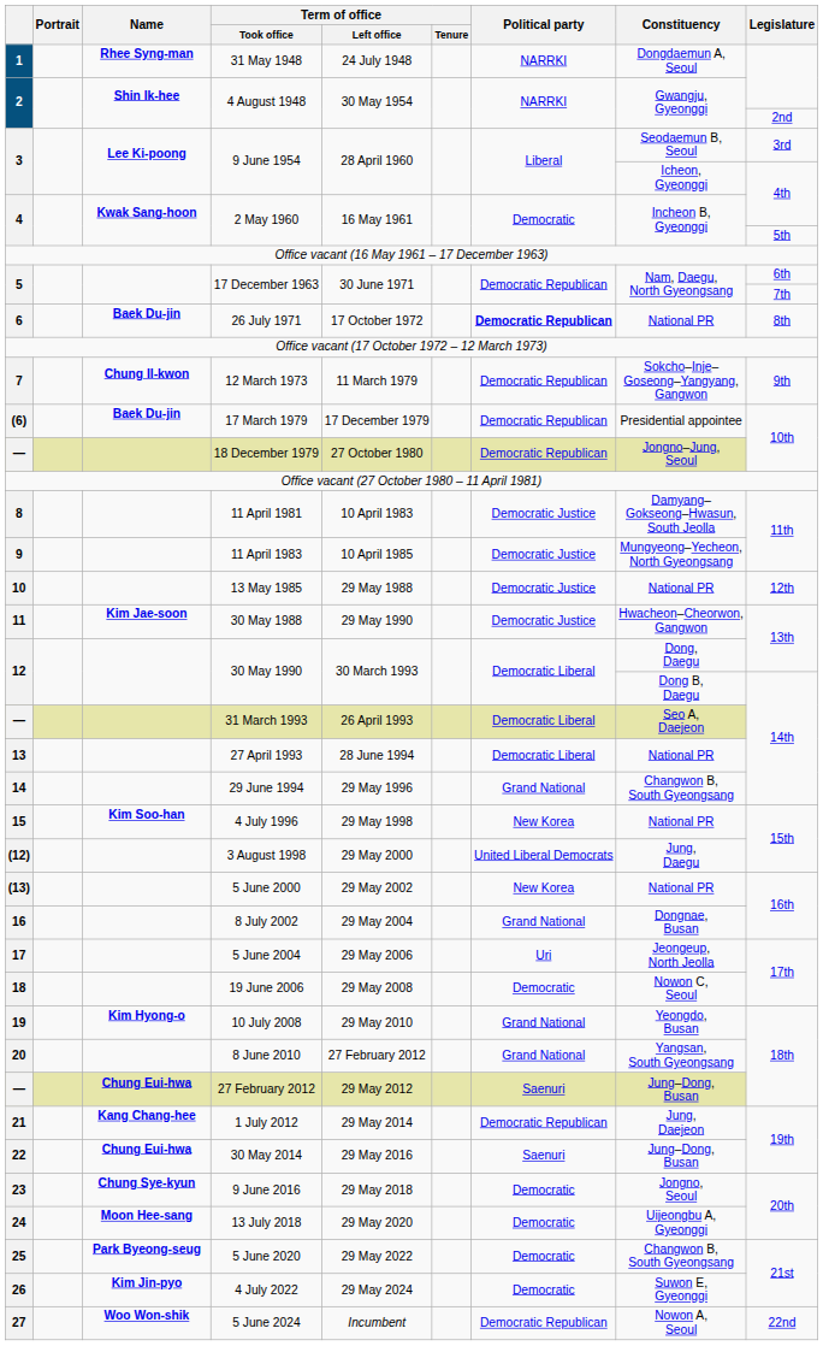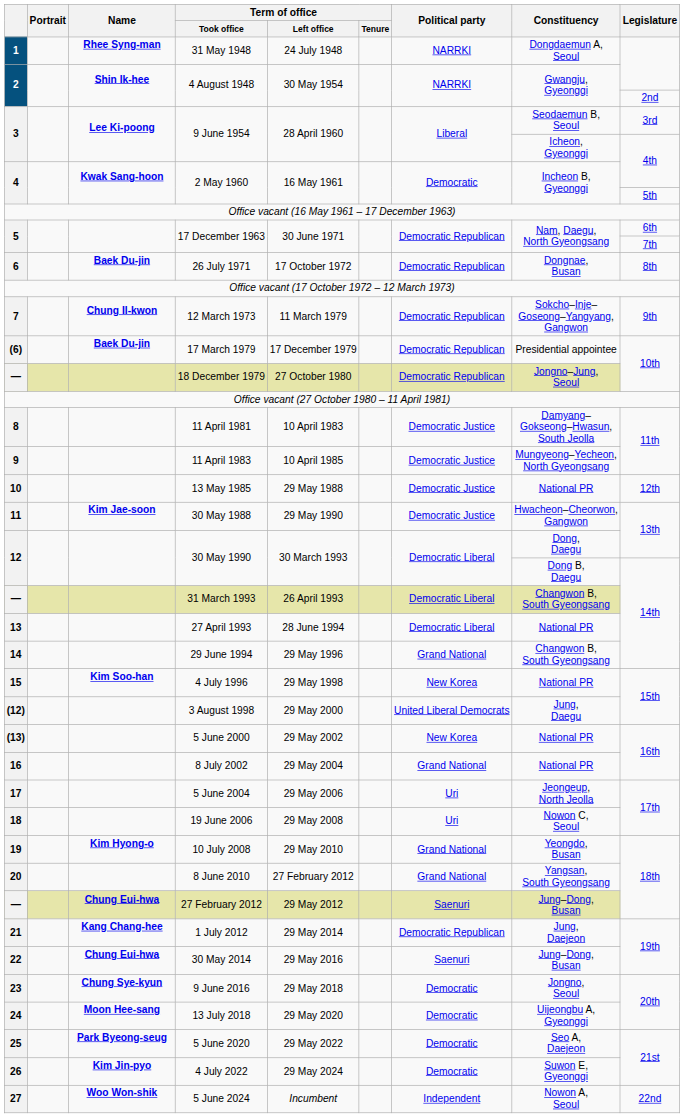26 July 1971 | Political party: bold -> normal
26 July 1971 | Constituency: National PR -> Dongnae, Busan
31 March 1993 | Constituency: Seo A, Daejeon -> Changwon B, South Gyeongsang
8 July 2002 | Constituency: Dongnae, Busan -> National PR
19 June 2006 | Political party: Democratic -> Uri
5 June 2020 | Constituency: Changwon B, South Gyeongsang -> Seo A, Daejeon
5 June 2024 | Political party: Democratic Republican -> Independent
